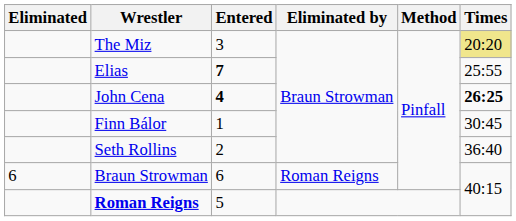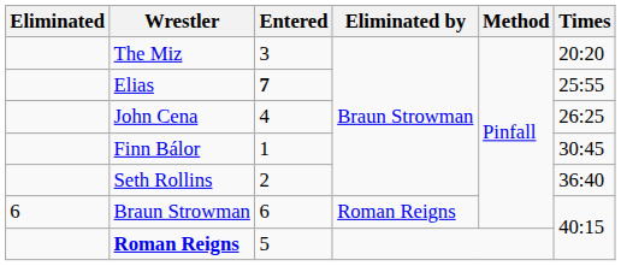The Miz | Times: khaki background -> no background
John Cena | Entered: bold -> normal
John Cena | Times: bold -> normal
